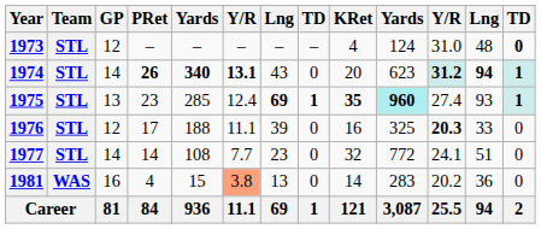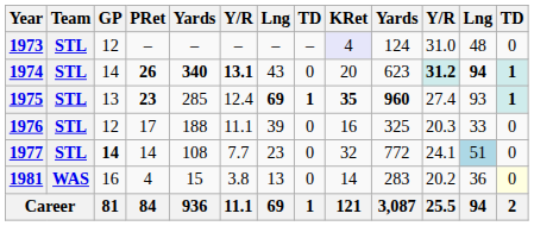1973 | KRet: no background -> lavender background
1973 | column 13: bold -> normal
1975 | PRet: normal -> bold
1975 | column 10: paleturquoise background -> no background
1976 | column 11: bold -> normal
1977 | GP: normal -> bold
1977 | column 12: no background -> lightblue background
1981 | column 6: lightsalmon background -> no background
1981 | column 13: no background -> lightyellow background
